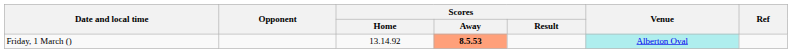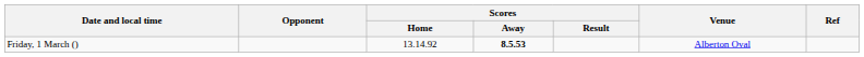Friday, 1 March () | Scores / Away: lightsalmon background -> no background
Friday, 1 March () | Venue: paleturquoise background -> no background
